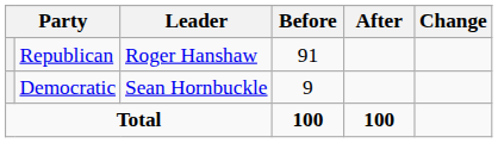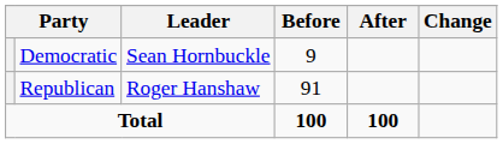rows swapped: Republican <-> Democratic
